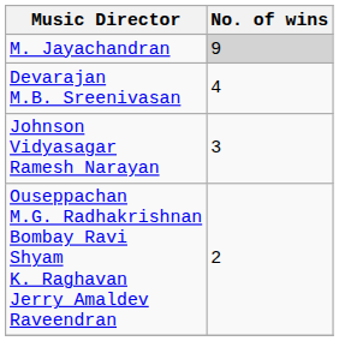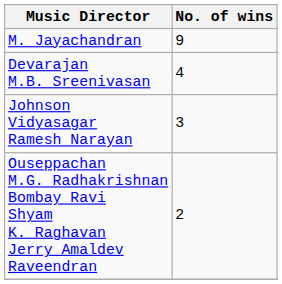M. Jayachandran | No. of wins: lightgrey background -> no background
